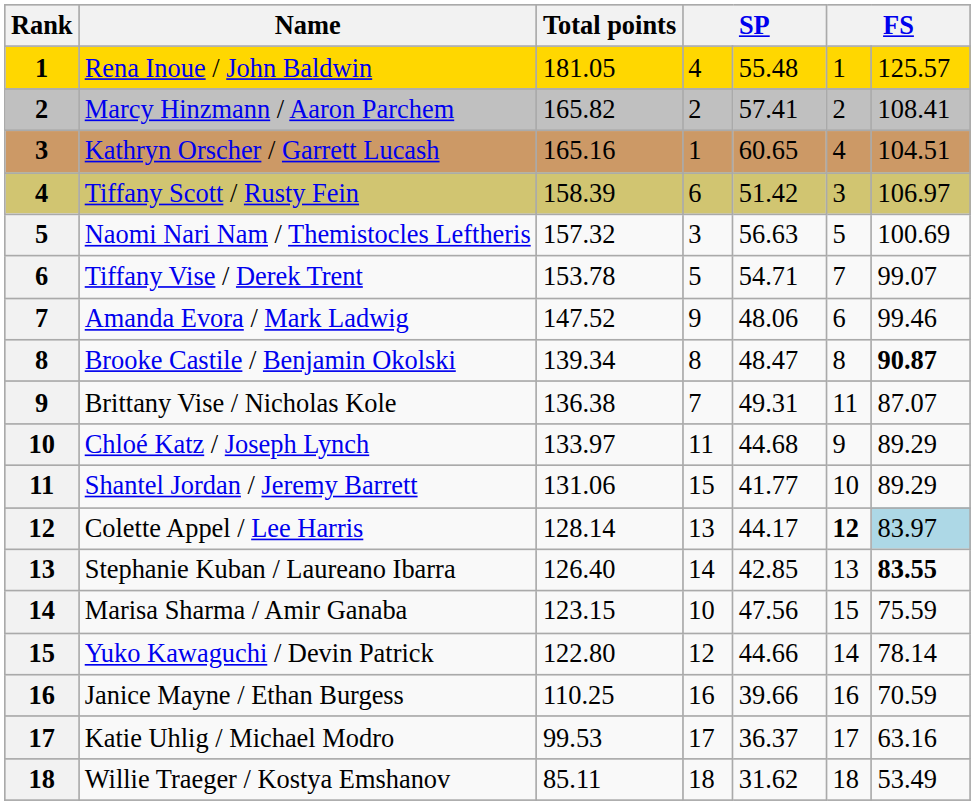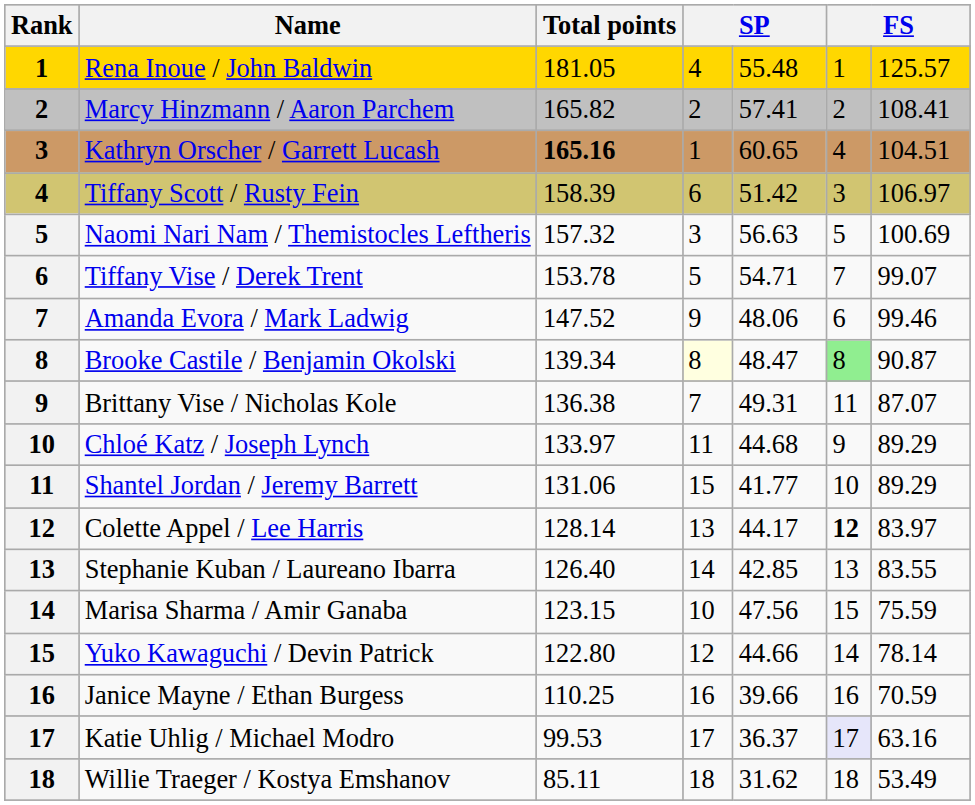Kathryn Orscher / Garrett Lucash | Total points: normal -> bold
Brooke Castile / Benjamin Okolski | column 4: no background -> lightyellow background
Brooke Castile / Benjamin Okolski | column 6: no background -> lightgreen background
Brooke Castile / Benjamin Okolski | column 7: bold -> normal
Colette Appel / Lee Harris | column 7: lightblue background -> no background
Stephanie Kuban / Laureano Ibarra | column 7: bold -> normal
Katie Uhlig / Michael Modro | column 6: no background -> lavender background
